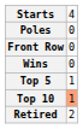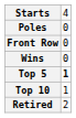Top 5 | column 2: normal -> bold
Top 10 | column 2: lightsalmon background -> no background
